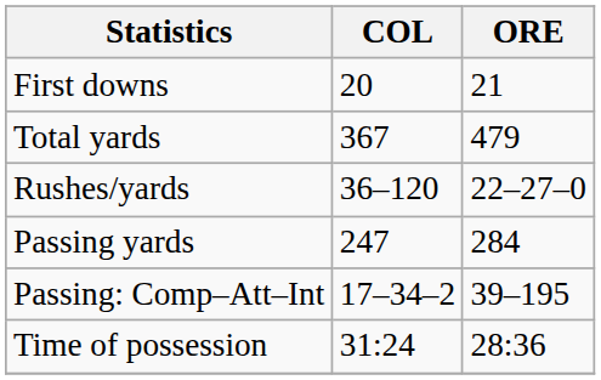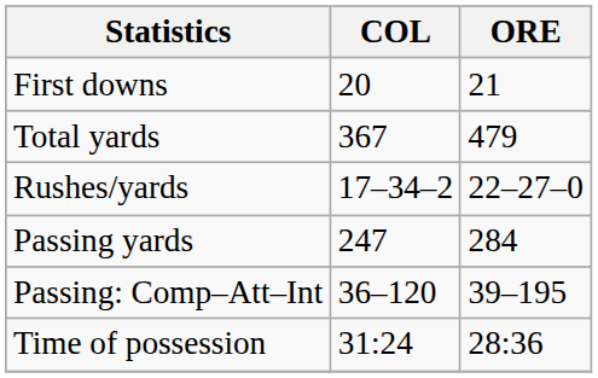Rushes/yards | COL: 36–120 -> 17–34–2
Passing: Comp–Att–Int | COL: 17–34–2 -> 36–120
